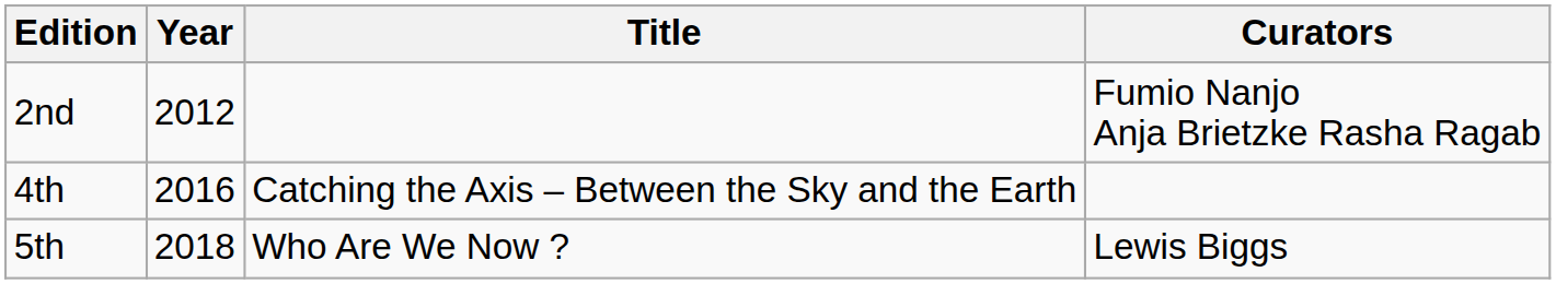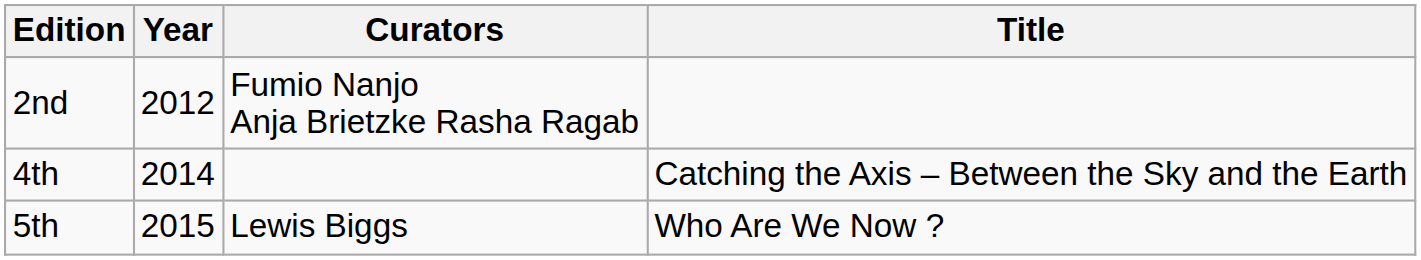columns swapped: Title <-> Curators
4th | Year: 2016 -> 2014
5th | Year: 2018 -> 2015
